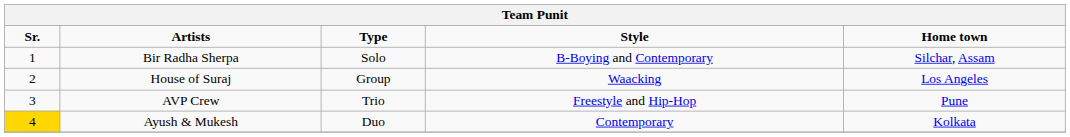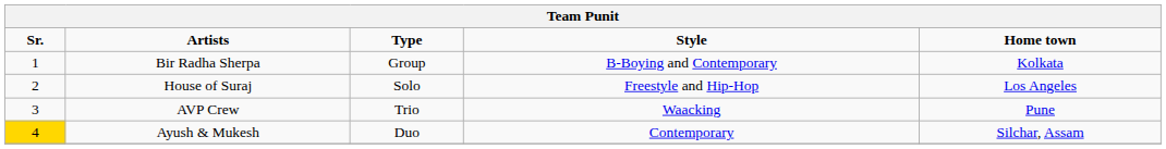Bir Radha Sherpa | Type: Solo -> Group
Bir Radha Sherpa | Home town: Silchar, Assam -> Kolkata
House of Suraj | Type: Group -> Solo
House of Suraj | Style: Waacking -> Freestyle and Hip-Hop
AVP Crew | Style: Freestyle and Hip-Hop -> Waacking
Ayush & Mukesh | Home town: Kolkata -> Silchar, Assam
